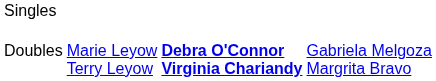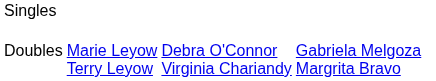Doubles | column 3: bold -> normal
